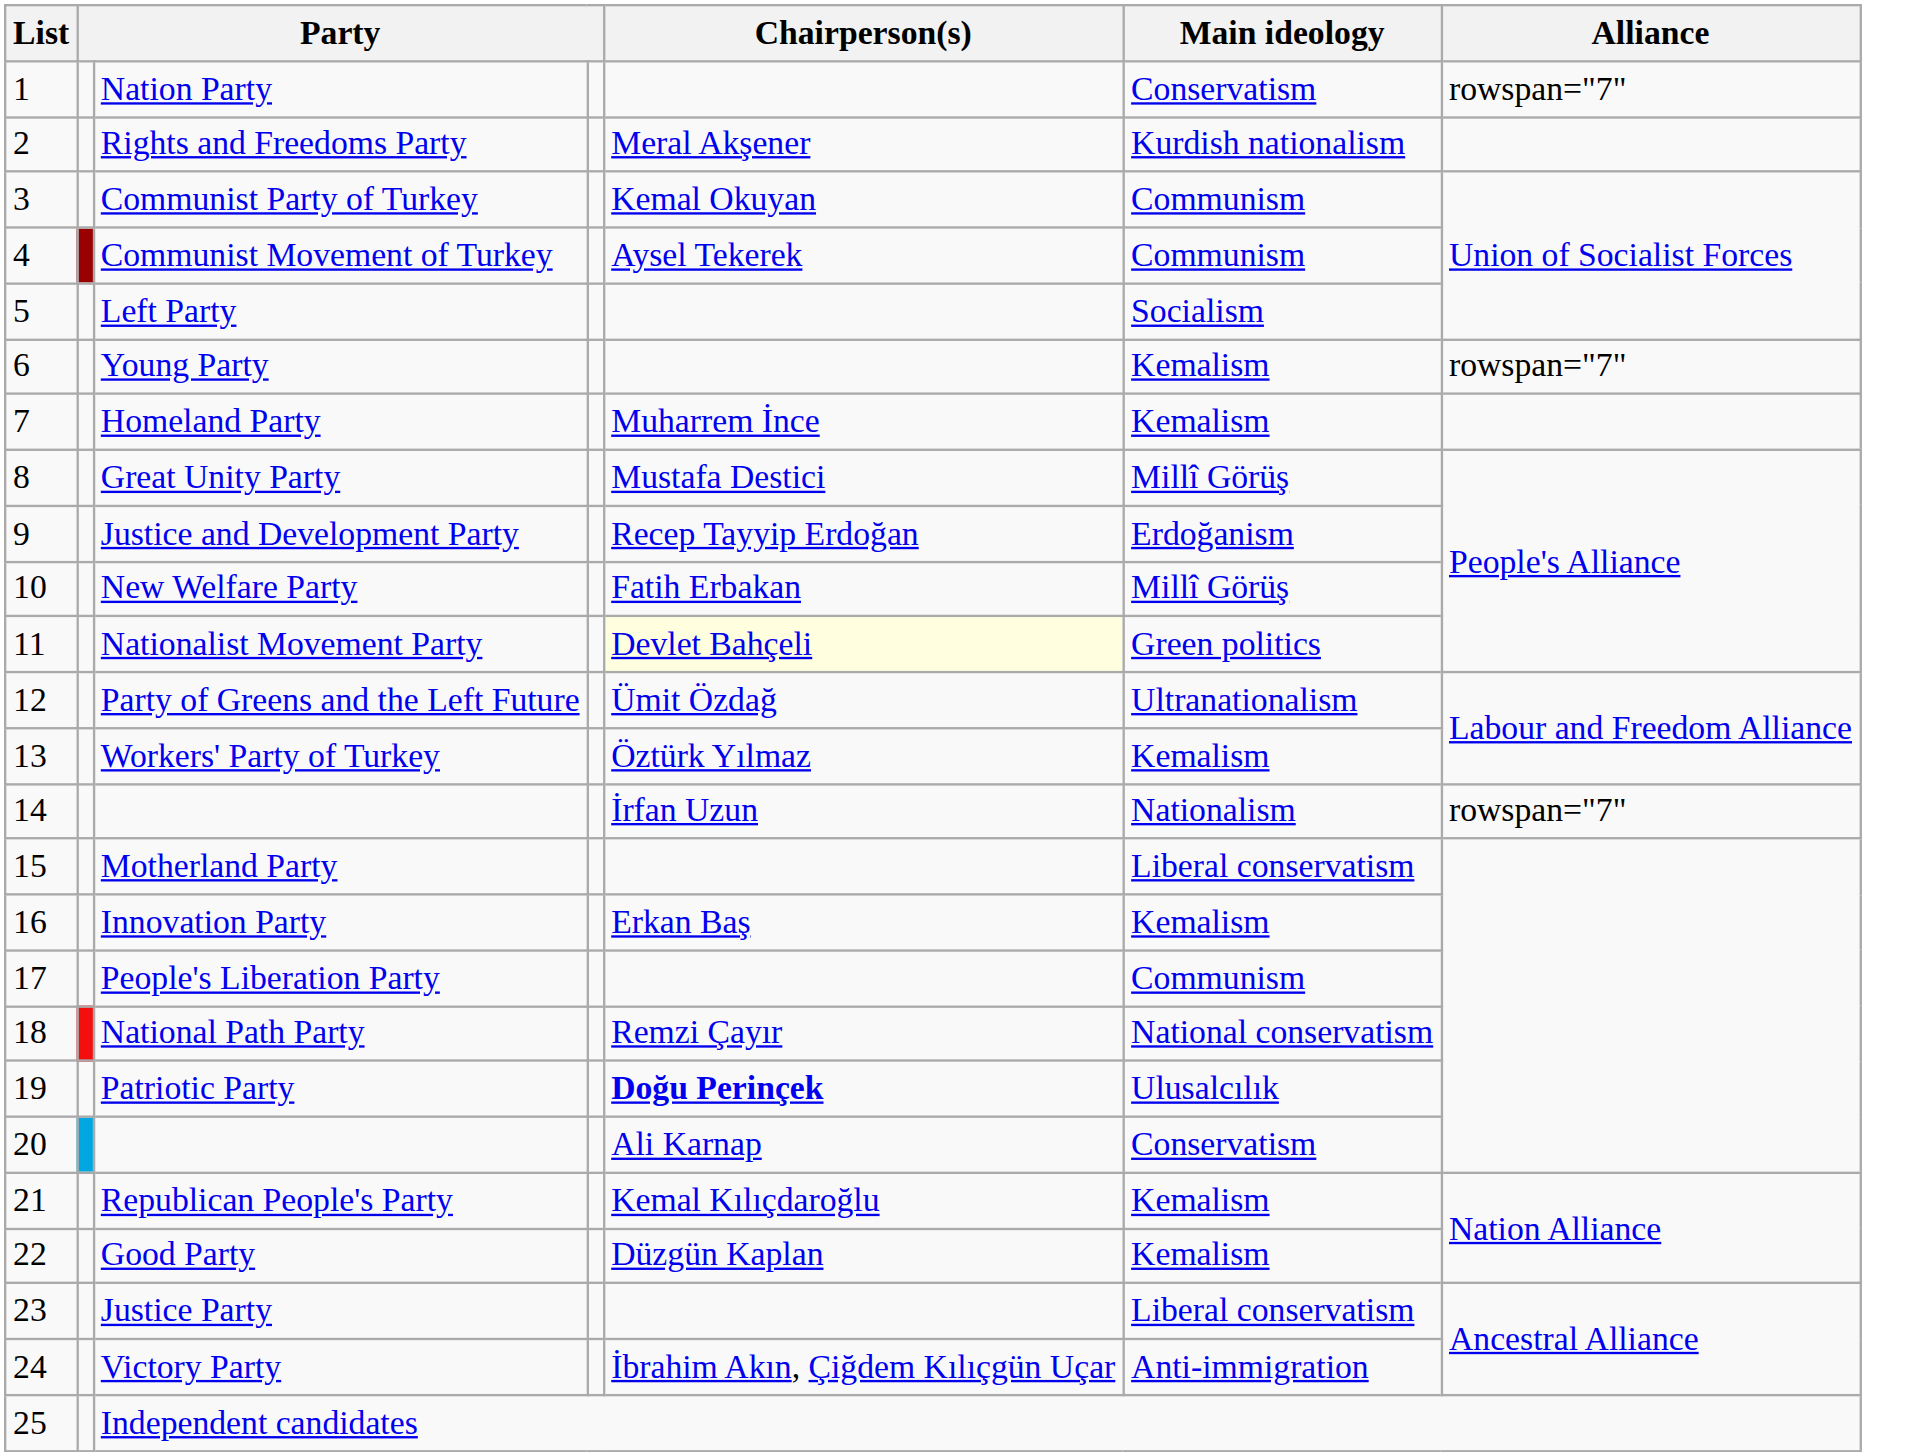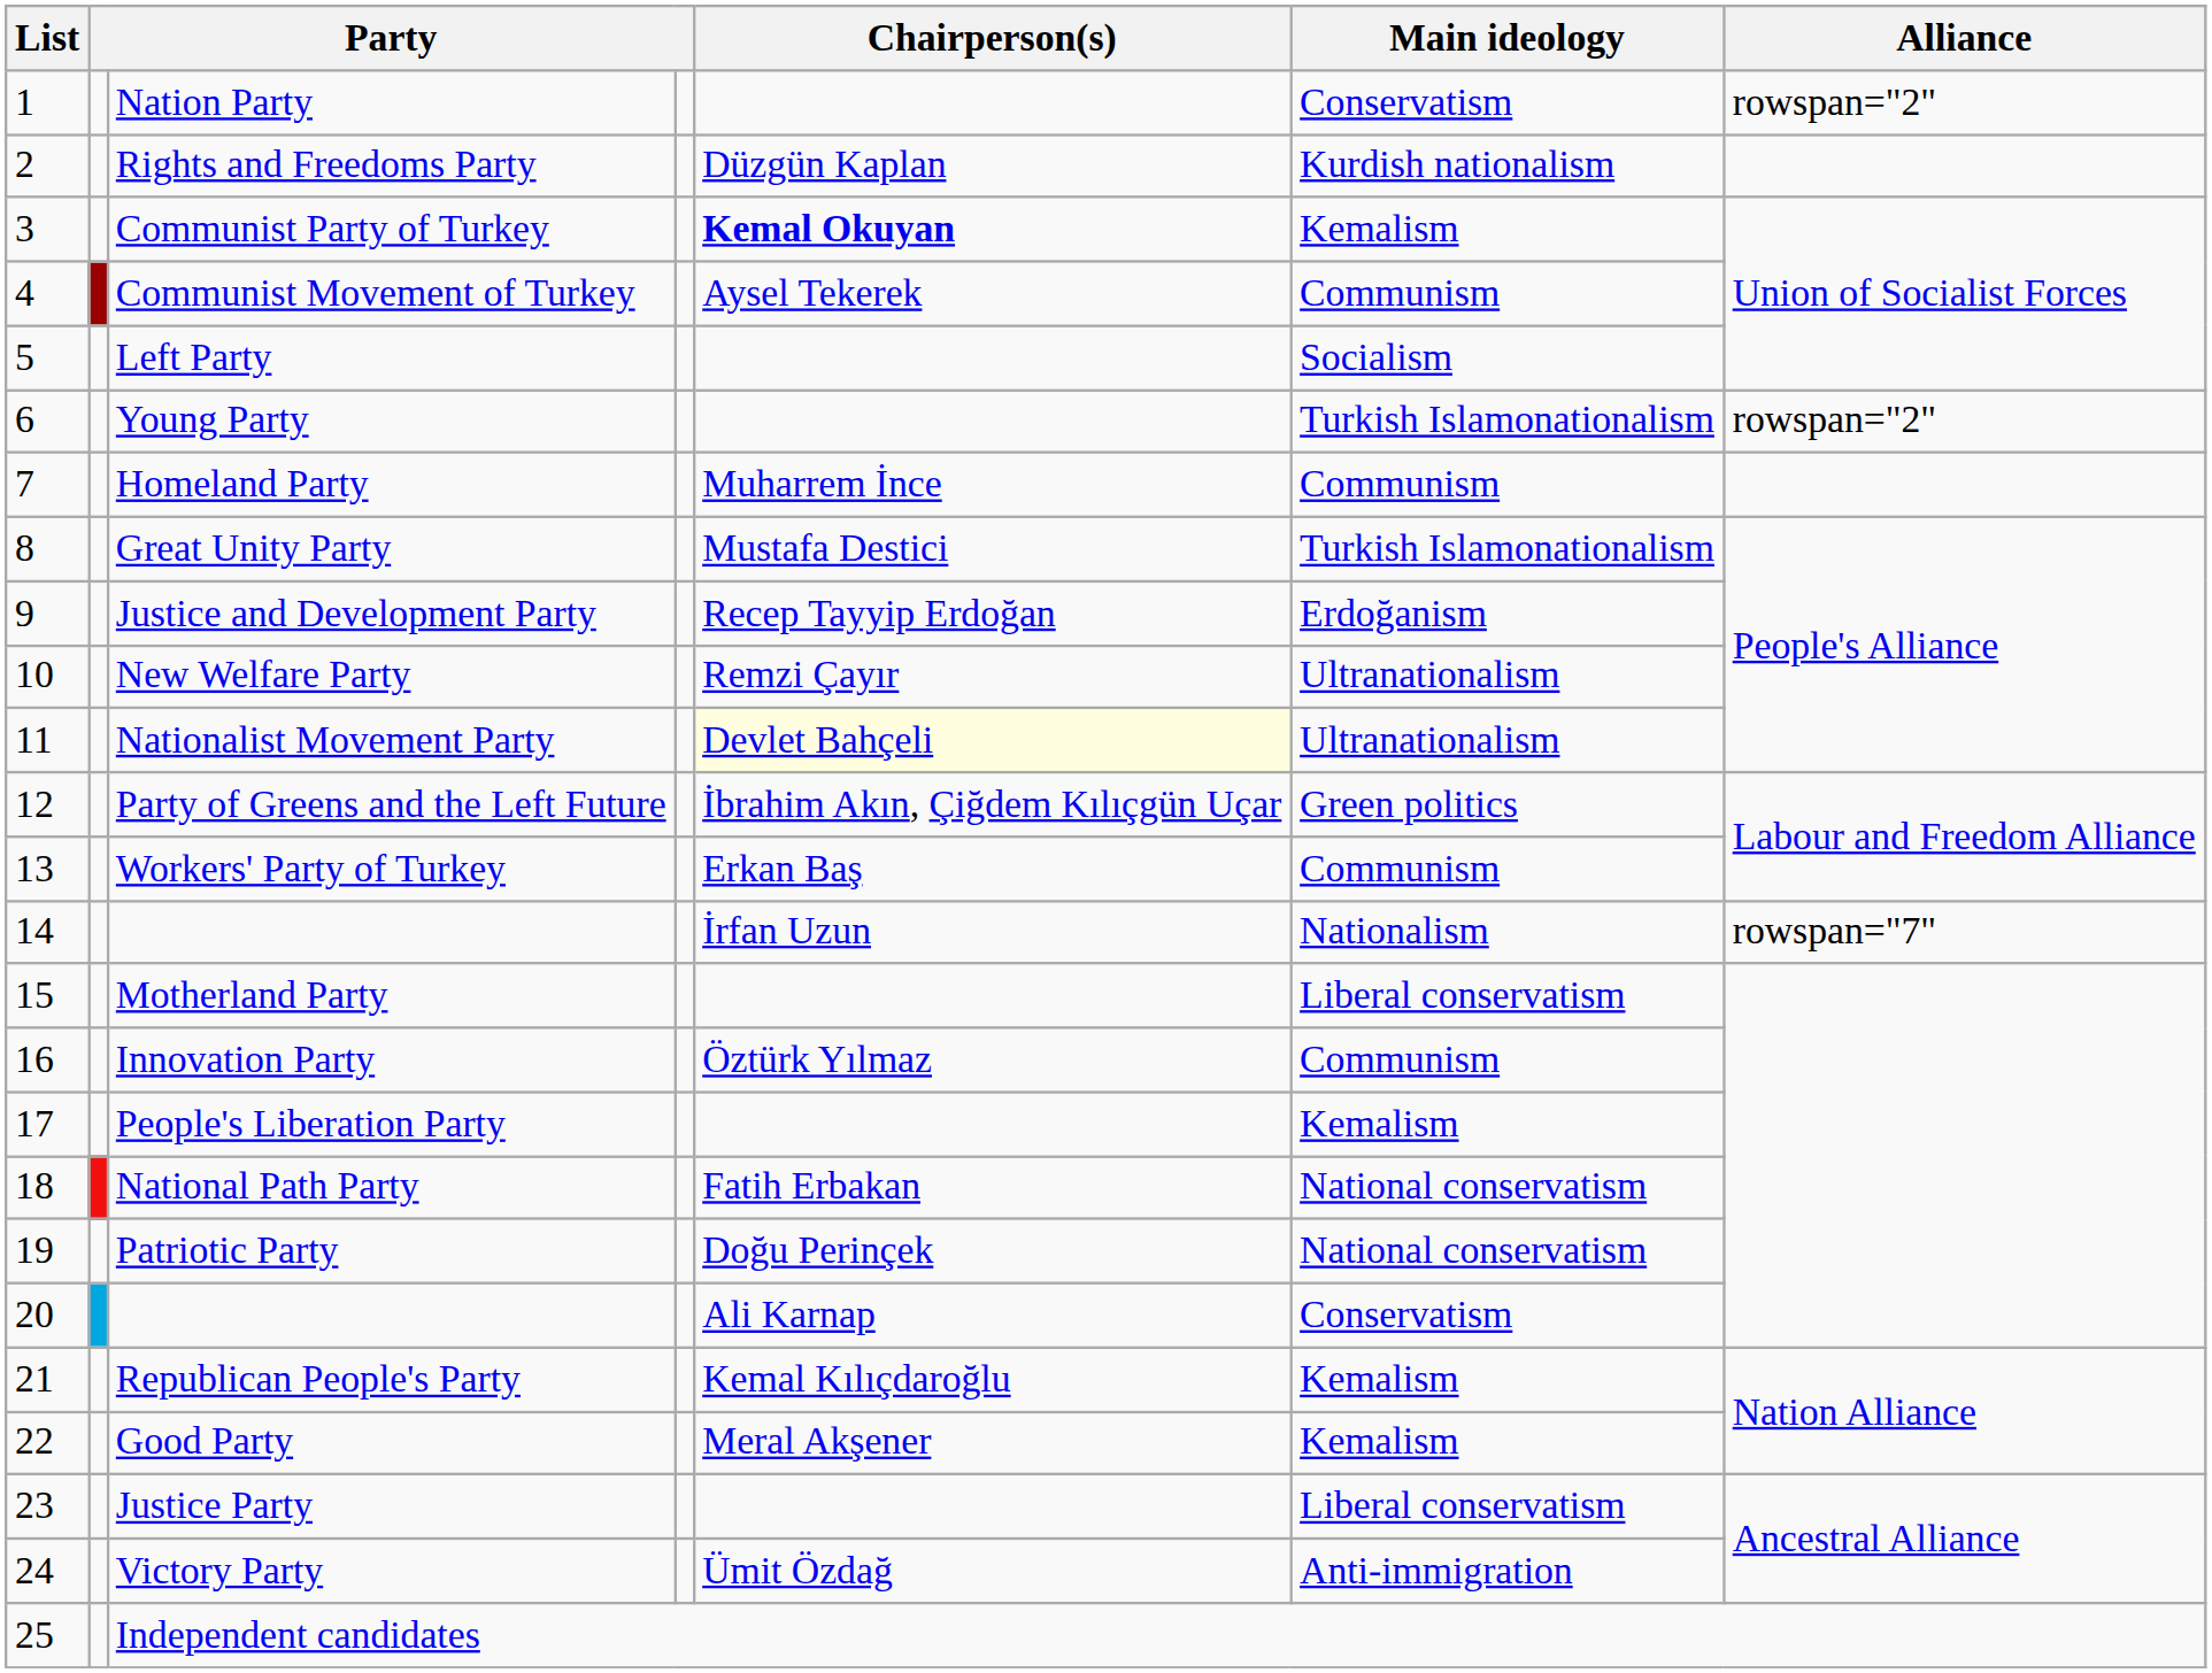Nation Party | Alliance: rowspan="7" -> rowspan="2"
Rights and Freedoms Party | Chairperson(s): Meral Akşener -> Düzgün Kaplan
Communist Party of Turkey | Chairperson(s): normal -> bold
Communist Party of Turkey | Main ideology: Communism -> Kemalism
Young Party | Main ideology: Kemalism -> Turkish Islamonationalism
Young Party | Alliance: rowspan="7" -> rowspan="2"
Homeland Party | Main ideology: Kemalism -> Communism
Great Unity Party | Main ideology: Millî Görüş -> Turkish Islamonationalism
New Welfare Party | Chairperson(s): Fatih Erbakan -> Remzi Çayır
New Welfare Party | Main ideology: Millî Görüş -> Ultranationalism
Nationalist Movement Party | Main ideology: Green politics -> Ultranationalism
Party of Greens and the Left Future | Chairperson(s): Ümit Özdağ -> İbrahim Akın, Çiğdem Kılıçgün Uçar
Party of Greens and the Left Future | Main ideology: Ultranationalism -> Green politics
Workers' Party of Turkey | Chairperson(s): Öztürk Yılmaz -> Erkan Baş
Workers' Party of Turkey | Main ideology: Kemalism -> Communism
Innovation Party | Chairperson(s): Erkan Baş -> Öztürk Yılmaz
Innovation Party | Main ideology: Kemalism -> Communism
People's Liberation Party | Main ideology: Communism -> Kemalism
National Path Party | Chairperson(s): Remzi Çayır -> Fatih Erbakan
Patriotic Party | Chairperson(s): bold -> normal
Patriotic Party | Main ideology: Ulusalcılık -> National conservatism
Good Party | Chairperson(s): Düzgün Kaplan -> Meral Akşener
Victory Party | Chairperson(s): İbrahim Akın, Çiğdem Kılıçgün Uçar -> Ümit Özdağ
